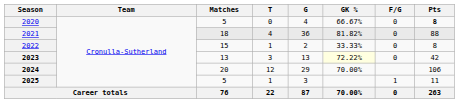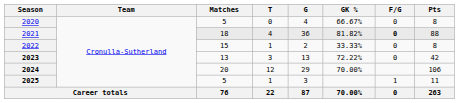2020 | Pts: bold -> normal
2021 | F/G: normal -> bold
2023 | GK %: lightyellow background -> no background
